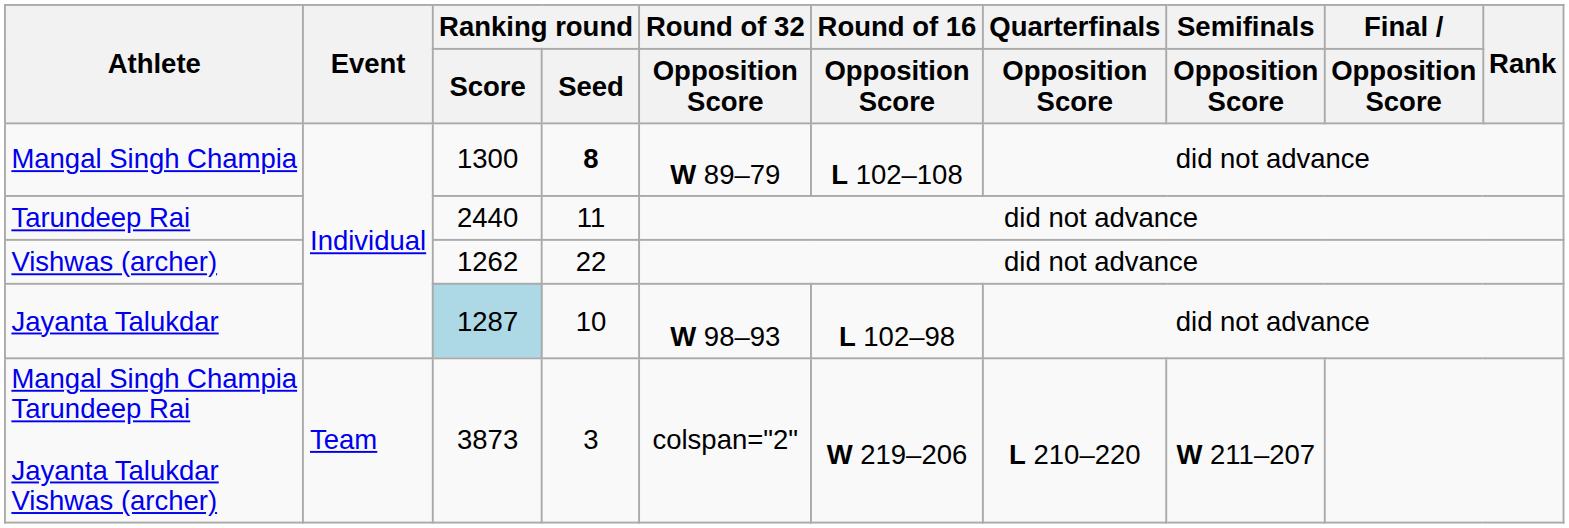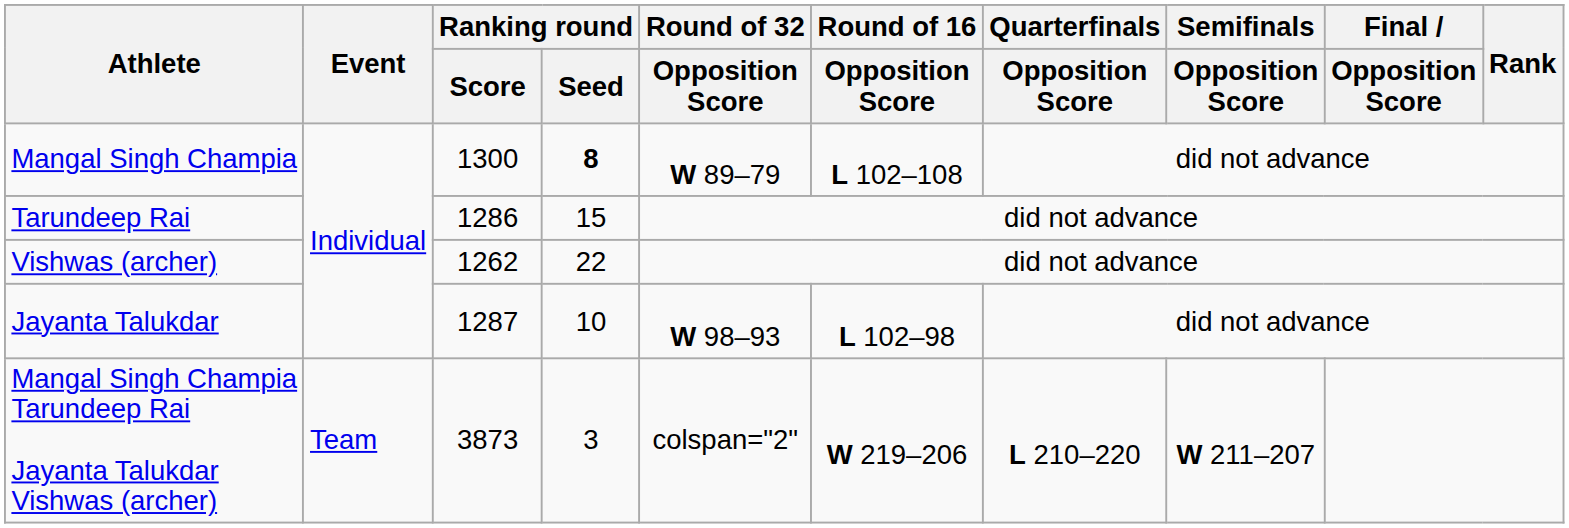Tarundeep Rai | Ranking round / Score: 2440 -> 1286
Tarundeep Rai | Ranking round / Seed: 11 -> 15
Jayanta Talukdar | Ranking round / Score: lightblue background -> no background
